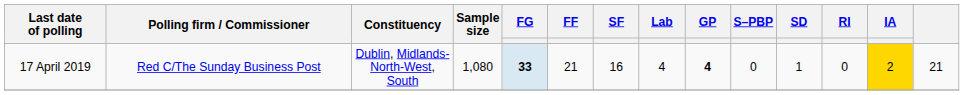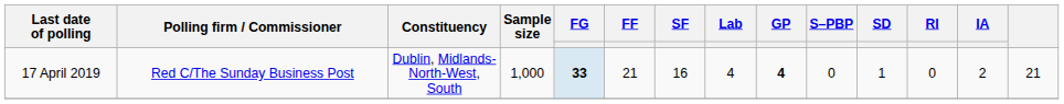17 April 2019 | Sample size: 1,080 -> 1,000
17 April 2019 | IA: gold background -> no background
